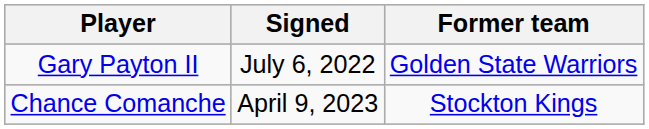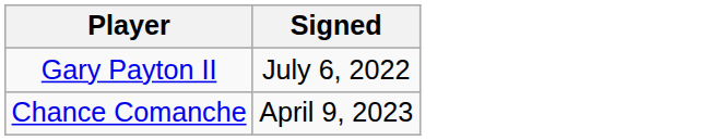- column: Former team | Golden State Warriors | Stockton Kings
